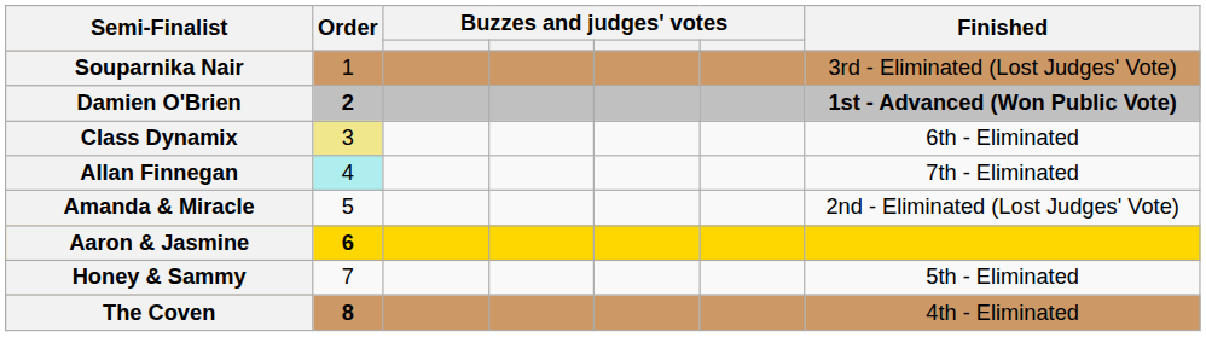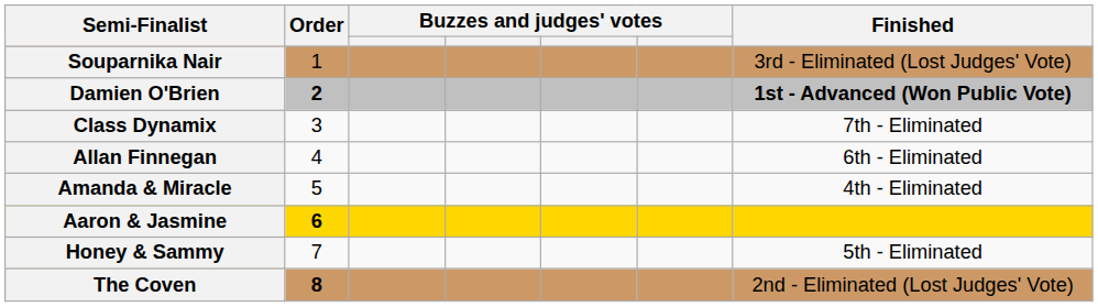Class Dynamix | Order: khaki background -> no background
Class Dynamix | Finished: 6th - Eliminated -> 7th - Eliminated
Allan Finnegan | Order: paleturquoise background -> no background
Allan Finnegan | Finished: 7th - Eliminated -> 6th - Eliminated
Amanda & Miracle | Finished: 2nd - Eliminated (Lost Judges' Vote) -> 4th - Eliminated
The Coven | Finished: 4th - Eliminated -> 2nd - Eliminated (Lost Judges' Vote)
